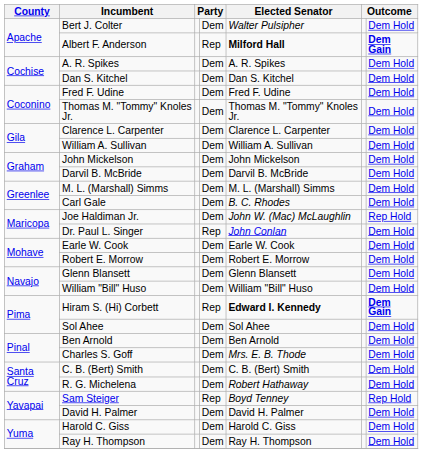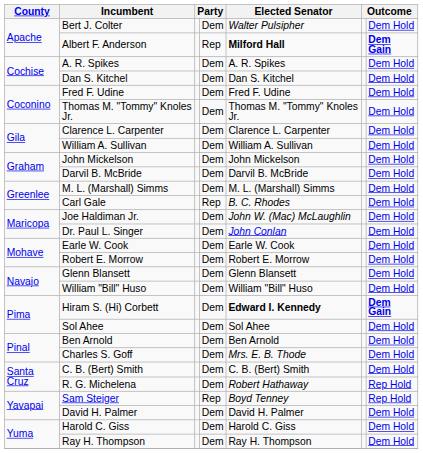Carl Gale | column 4: Dem -> Rep
Joe Haldiman Jr. | column 7: Rep Hold -> Dem Hold
Dr. Paul L. Singer | column 4: Rep -> Dem
Hiram S. (Hi) Corbett | column 4: Rep -> Dem
R. G. Michelena | column 7: Dem Hold -> Rep Hold
